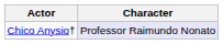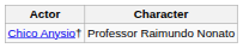Chico Anysio† | Character: lavender background -> no background
